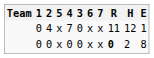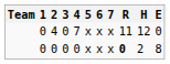columns swapped: 3 <-> 5
row 2 | E: 1 -> 0
